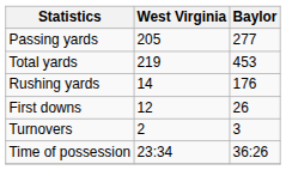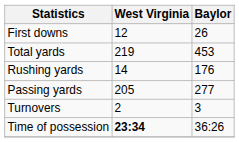rows swapped: First downs <-> Passing yards
Time of possession | West Virginia: normal -> bold
